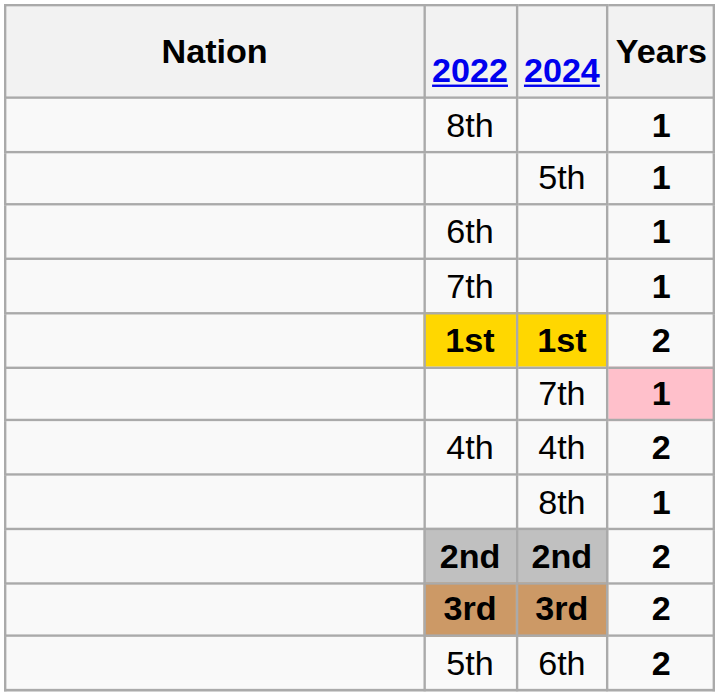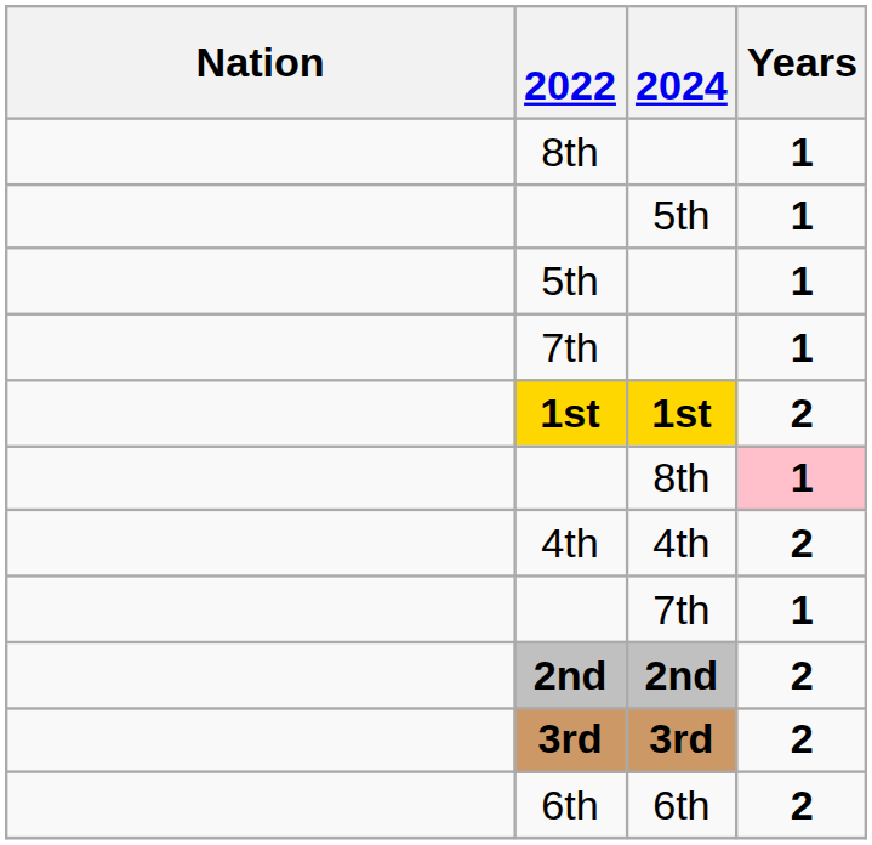row 4 | 2022: 6th -> 5th
row 7 | 2024: 7th -> 8th
row 9 | 2024: 8th -> 7th
row 12 | 2022: 5th -> 6th
